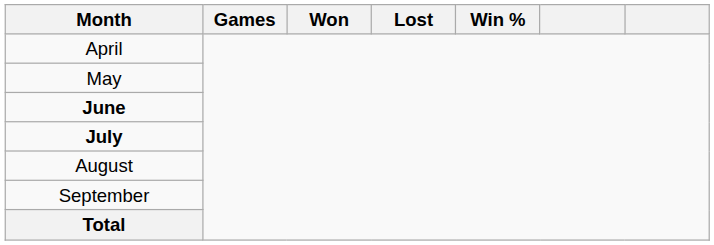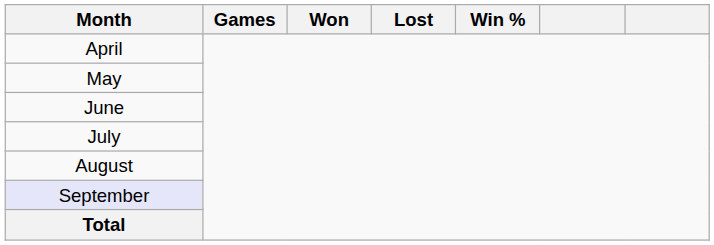June | Month: bold -> normal
July | Month: bold -> normal
September | Month: no background -> lavender background
